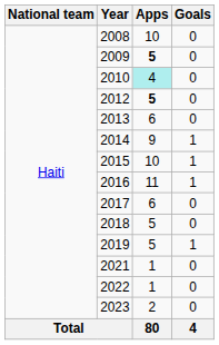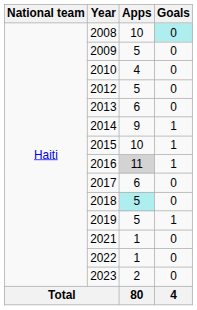2008 | Goals: no background -> paleturquoise background
2009 | Apps: bold -> normal
2010 | Apps: paleturquoise background -> no background
2012 | Apps: bold -> normal
2016 | Apps: no background -> lightgrey background
2018 | Apps: no background -> paleturquoise background
